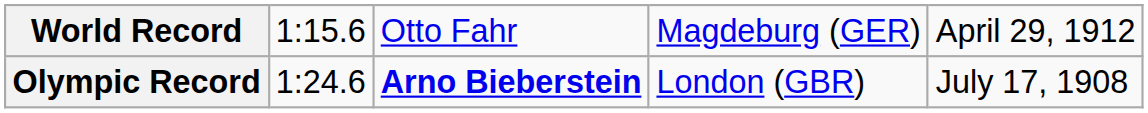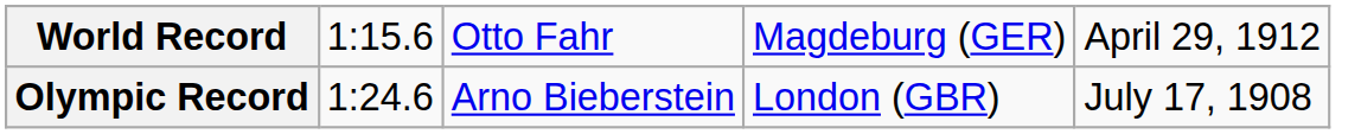Olympic Record | column 3: bold -> normal
